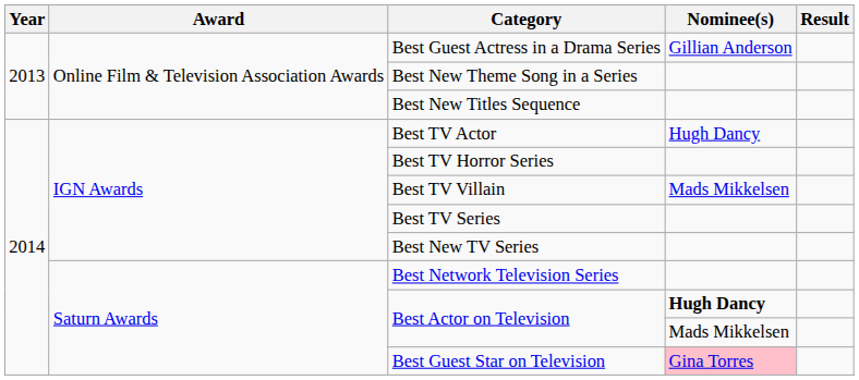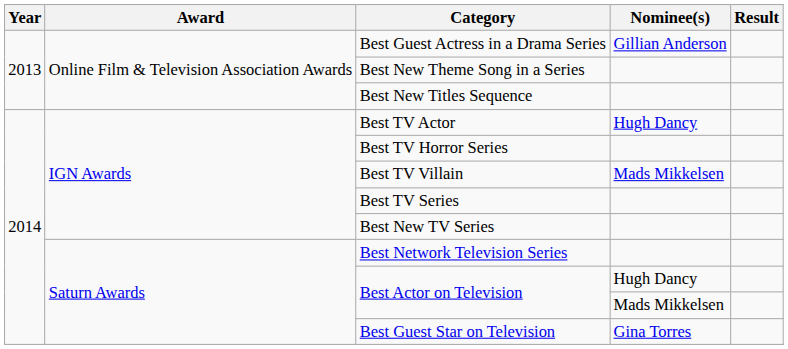Best Actor on Television / Hugh Dancy | Nominee(s): bold -> normal
Best Guest Star on Television | Nominee(s): pink background -> no background
